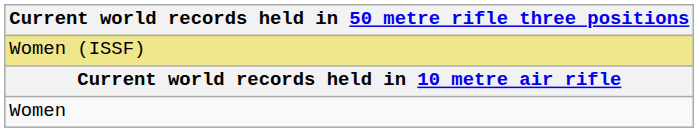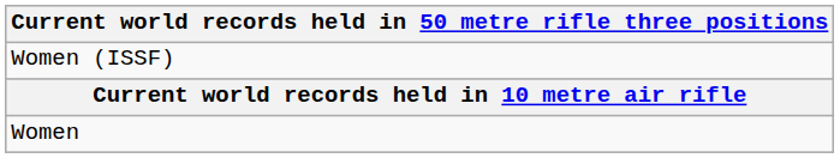Women (ISSF) | column 1: khaki background -> no background
